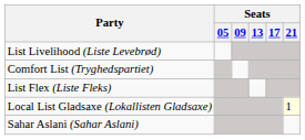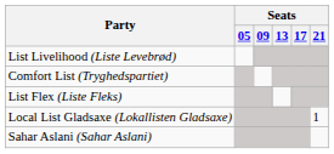Local List Gladsaxe (Lokallisten Gladsaxe) | Seats / 21: lightyellow background -> no background
